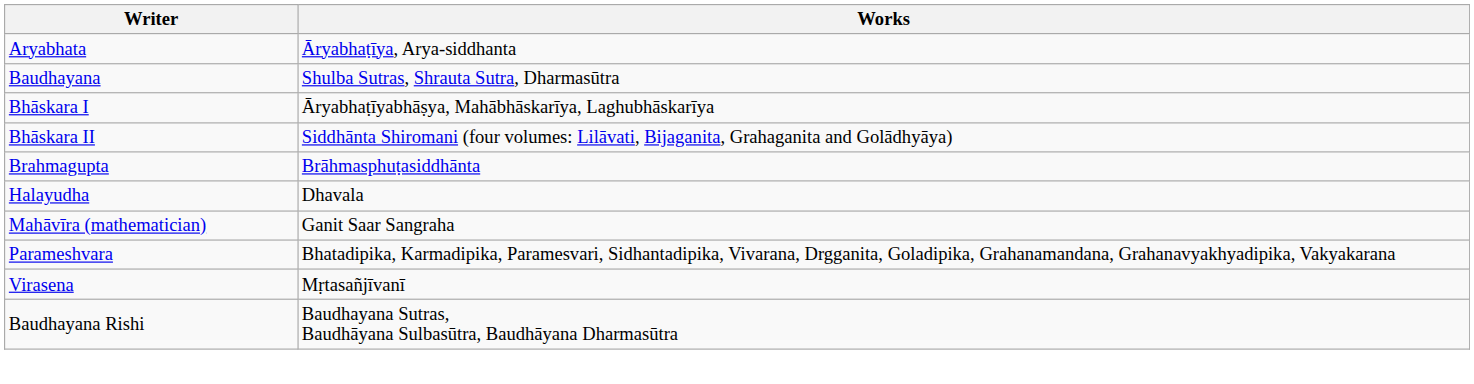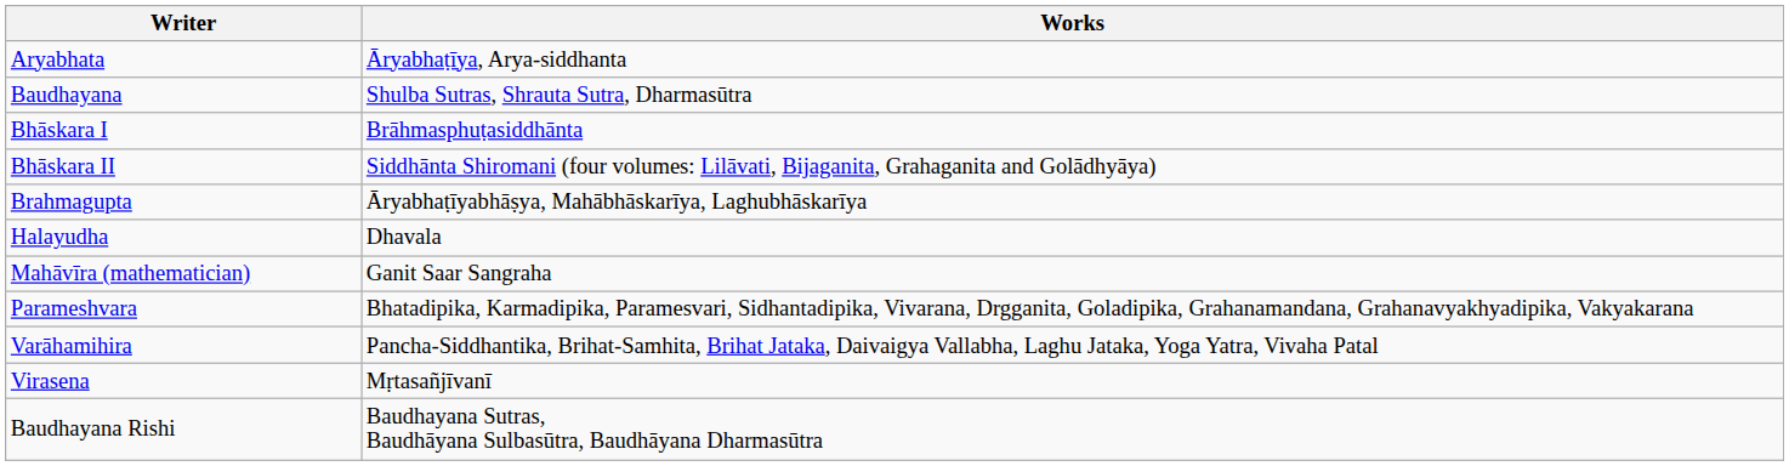Bhāskara I | Works: Āryabhaṭīyabhāṣya, Mahābhāskarīya, Laghubhāskarīya -> Brāhmasphuṭasiddhānta
Brahmagupta | Works: Brāhmasphuṭasiddhānta -> Āryabhaṭīyabhāṣya, Mahābhāskarīya, Laghubhāskarīya
+ row: Varāhamihira | Pancha-Siddhantika, Brihat-Samhita, Brihat Jataka, Daivaigya Vallabha, Laghu Jataka, Yoga Yatra, Vivaha Patal
